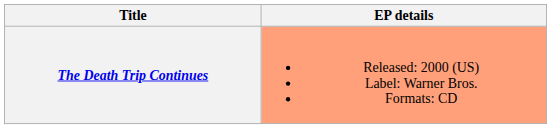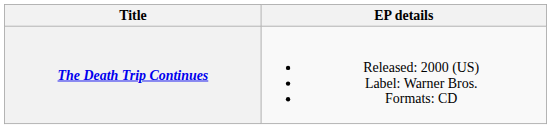The Death Trip Continues | EP details: lightsalmon background -> no background
